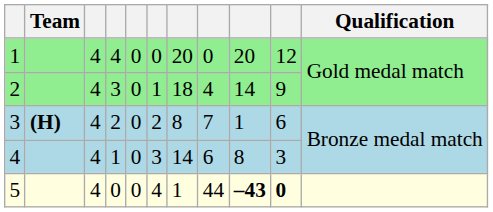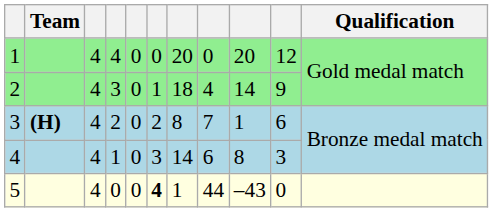5 | column 6: normal -> bold
5 | column 9: bold -> normal
5 | column 10: bold -> normal
